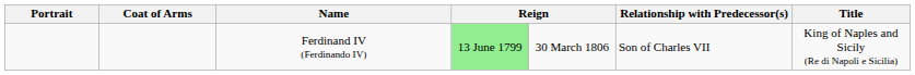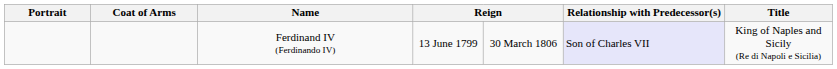Ferdinand IV (Ferdinando IV) | column 4: lightgreen background -> no background
Ferdinand IV (Ferdinando IV) | Relationship with Predecessor(s): no background -> lavender background
